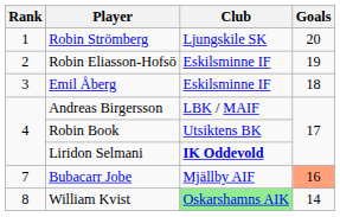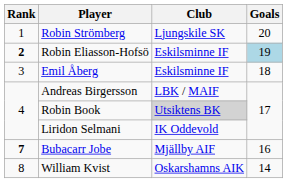Robin Eliasson-Hofsö | Rank: normal -> bold
Robin Eliasson-Hofsö | Goals: no background -> lightblue background
Robin Book | Club: no background -> lightgrey background
Liridon Selmani | Club: bold -> normal
Bubacarr Jobe | Rank: normal -> bold
Bubacarr Jobe | Goals: lightsalmon background -> no background
William Kvist | Club: lightgreen background -> no background
